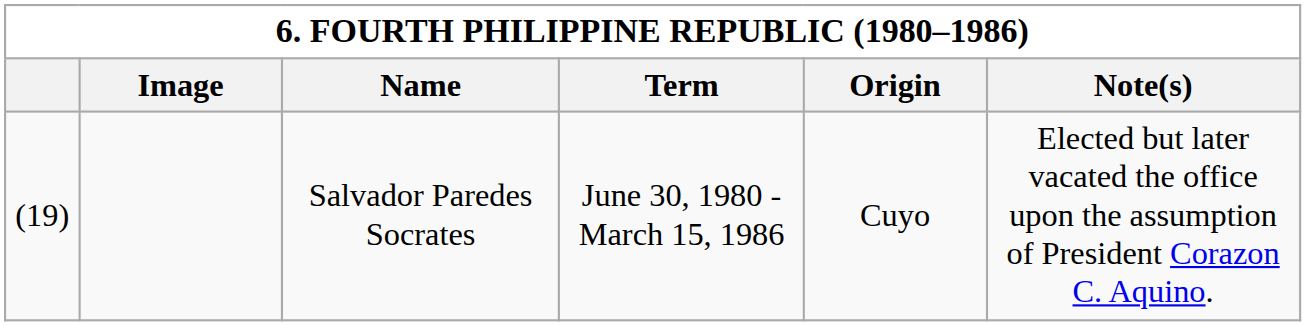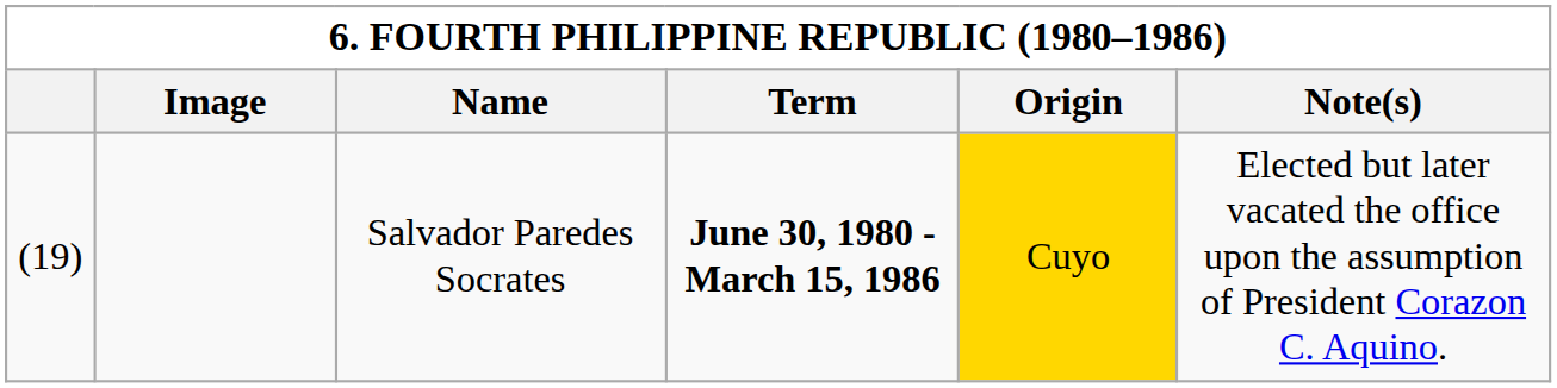Salvador Paredes Socrates | Term: normal -> bold
Salvador Paredes Socrates | Origin: no background -> gold background
